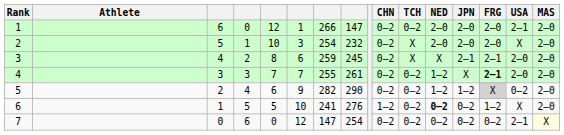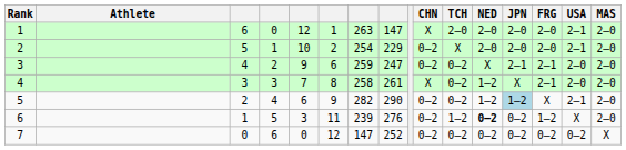row 2 | column 7: 266 -> 263
row 2 | CHN: 0–2 -> X
row 2 | TCH: 0–2 -> 2–0
row 3 | column 6: 3 -> 2
row 3 | column 8: 232 -> 229
row 3 | USA: X -> 2–1
row 4 | column 5: 8 -> 9
row 4 | column 8: 245 -> 247
row 4 | TCH: X -> 0–2
row 5 | column 6: 7 -> 8
row 5 | column 7: 255 -> 258
row 5 | CHN: 0–2 -> X
row 5 | FRG: bold -> normal
row 6 | JPN: no background -> lightblue background
row 6 | FRG: lightgrey background -> no background
row 6 | USA: 0–2 -> 2–1
row 7 | column 5: 5 -> 3
row 7 | column 6: 10 -> 11
row 7 | column 7: 241 -> 239
row 7 | CHN: 1–2 -> 0–2
row 7 | TCH: 0–2 -> 1–2
row 8 | column 8: 254 -> 252
row 8 | USA: 2–1 -> 0–2
row 8 | MAS: lightyellow background -> no background
